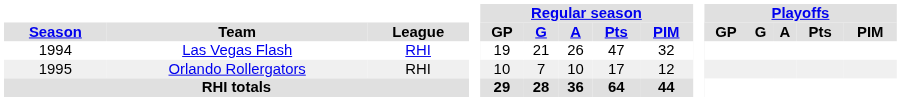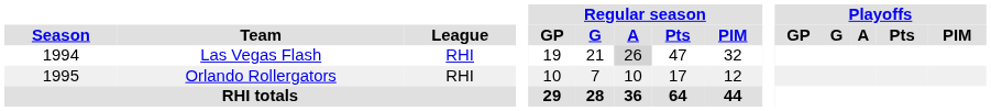Las Vegas Flash | Regular season / A: no background -> lightgrey background
